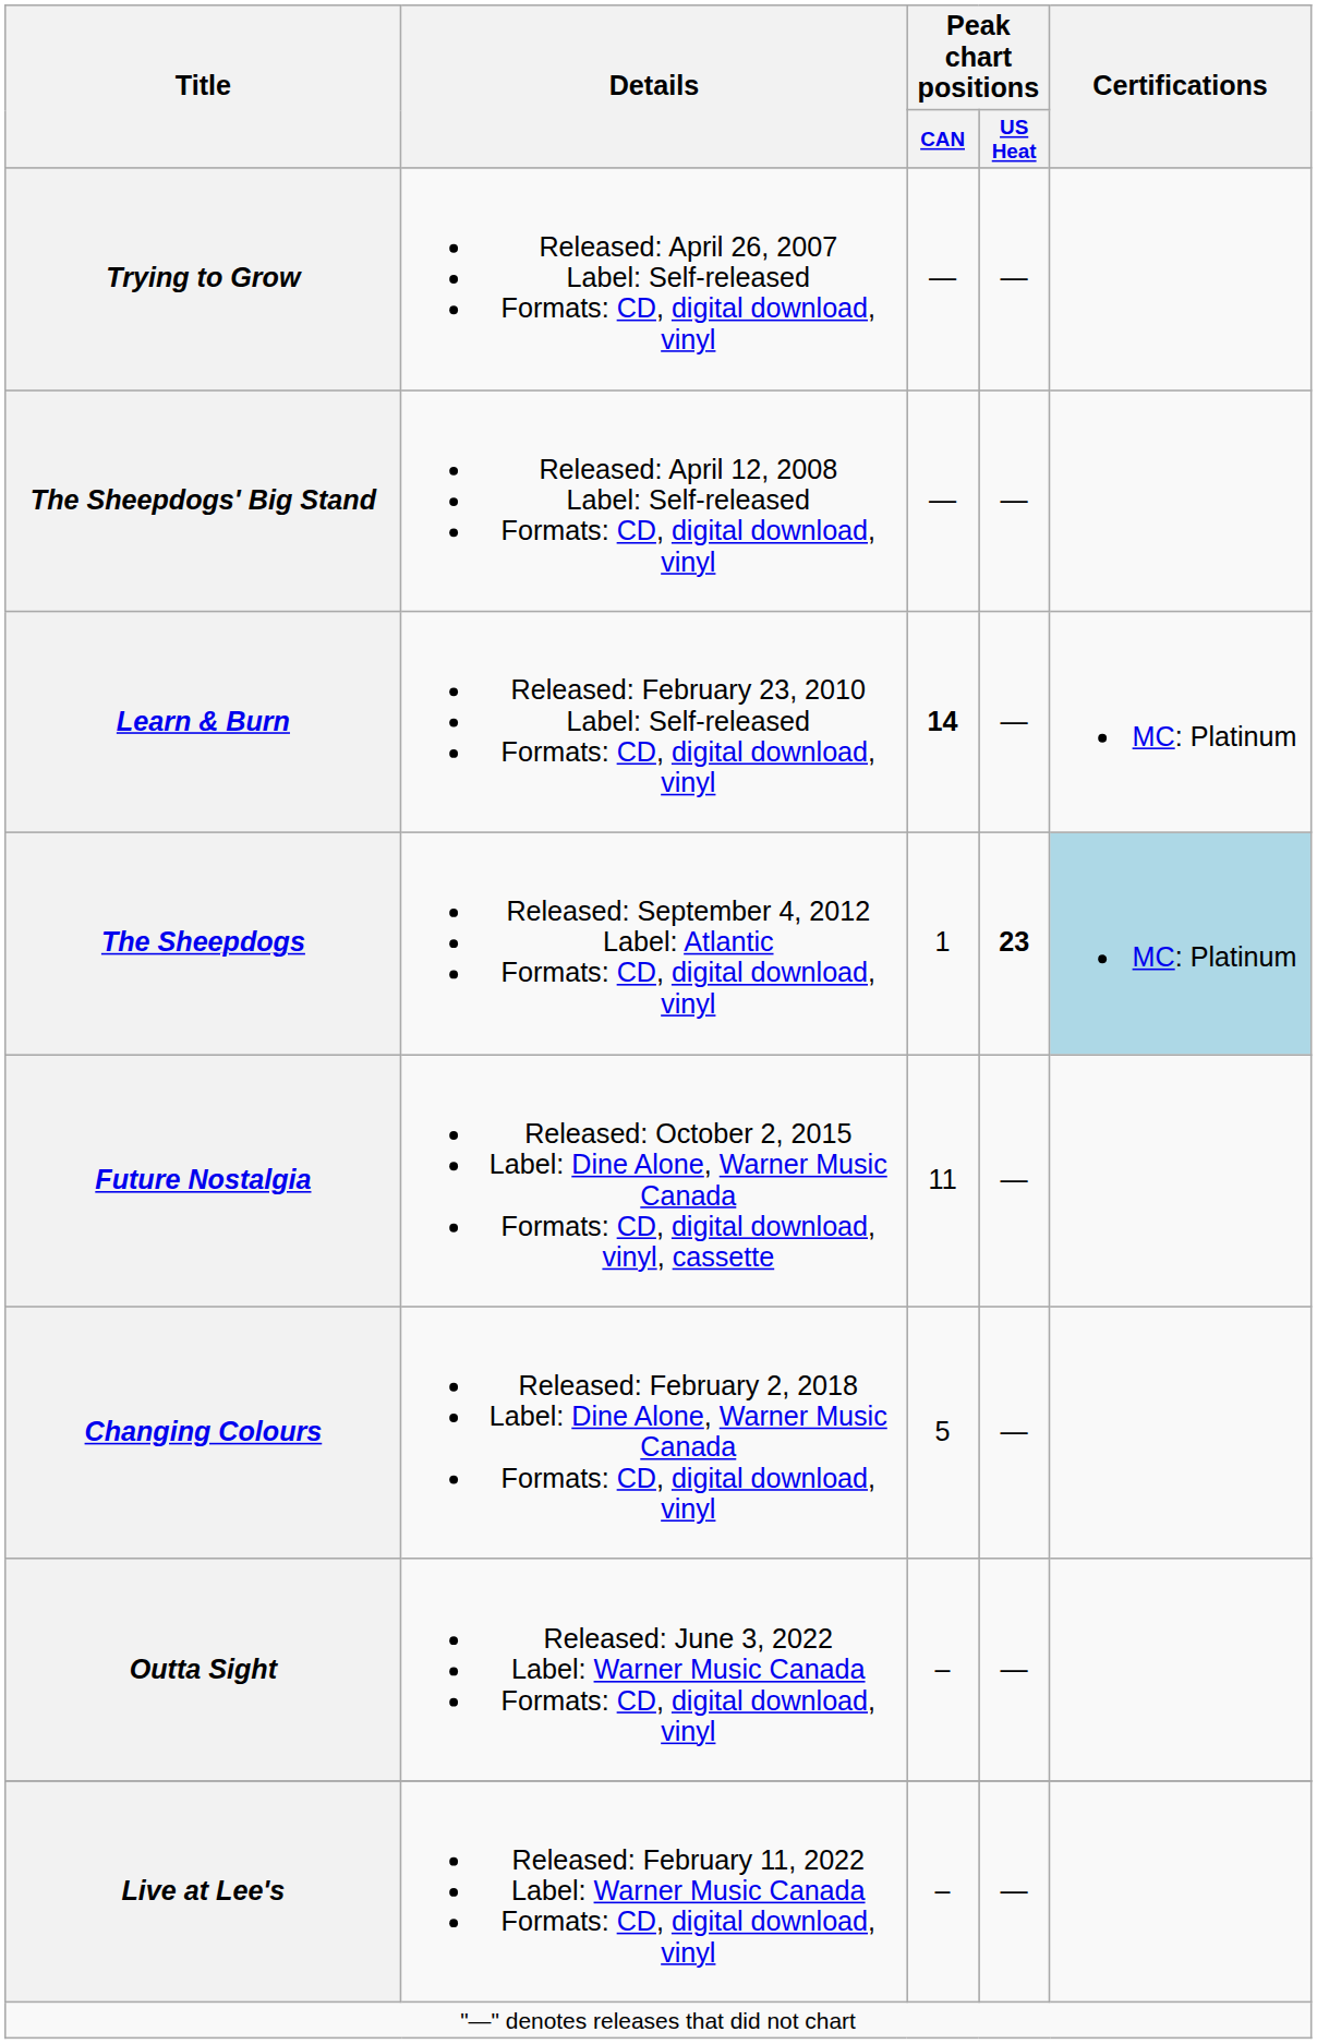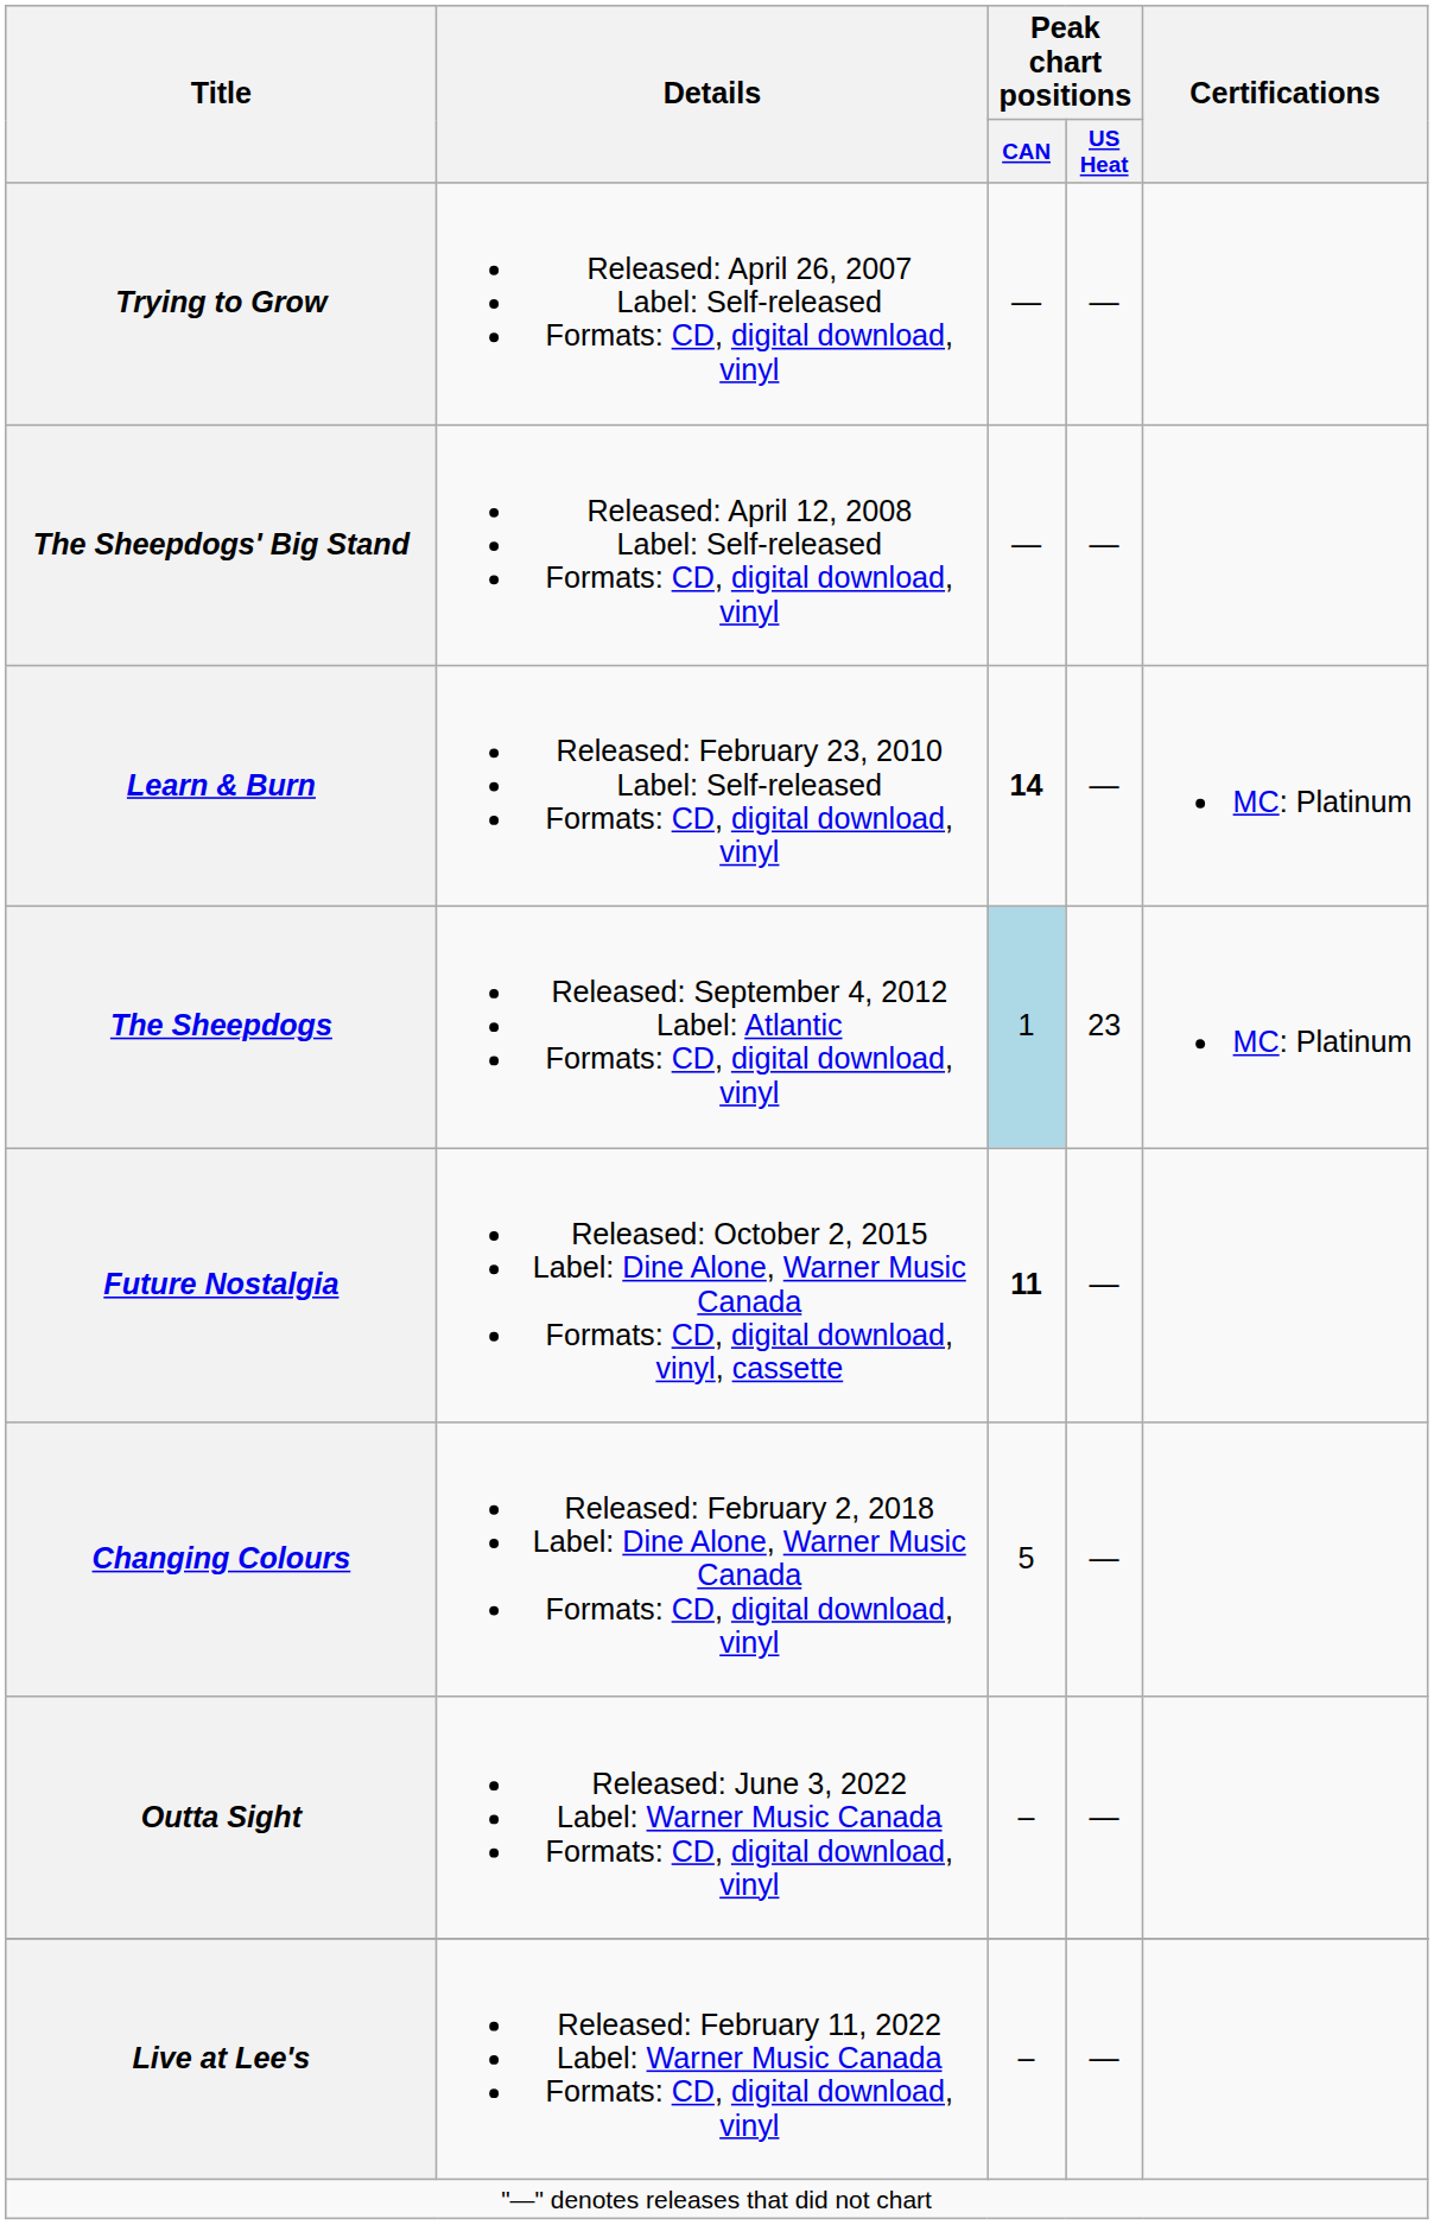The Sheepdogs | Peak chart positions / CAN: no background -> lightblue background
The Sheepdogs | Peak chart positions / US Heat: bold -> normal
The Sheepdogs | Certifications: lightblue background -> no background
Future Nostalgia | Peak chart positions / CAN: normal -> bold
